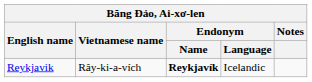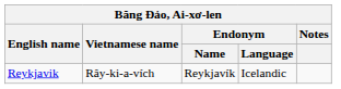Reykjavik | Endonym / Name: bold -> normal
